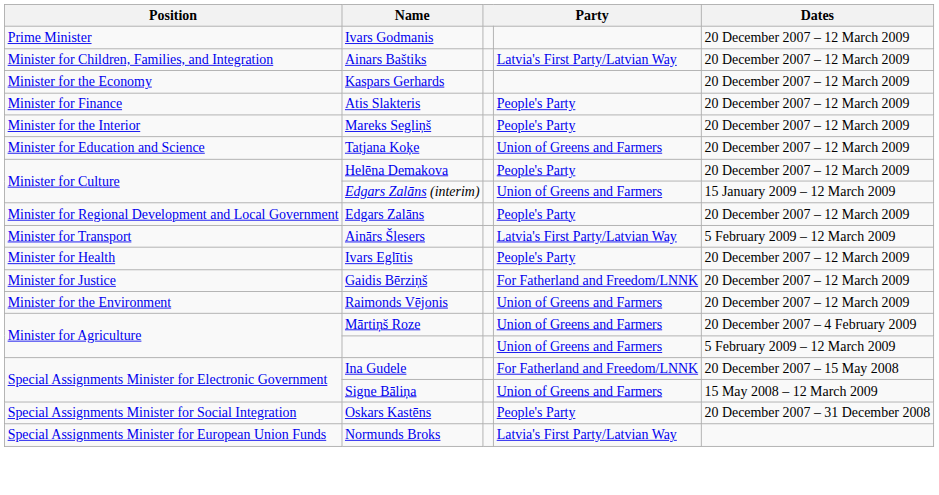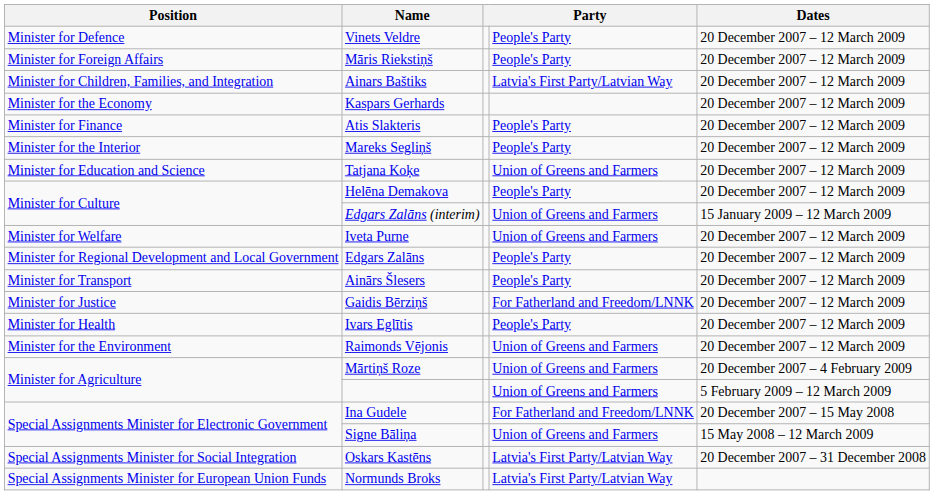- row: Prime Minister | Ivars Godmanis | 20 December 2007 – 12 March 2009
+ row: Minister for Defence | Vinets Veldre | People's Party | 20 December 2007 – 12 March 2009
+ row: Minister for Foreign Affairs | Māris Riekstiņš | People's Party | 20 December 2007 – 12 March 2009
+ row: Minister for Welfare | Iveta Purne | Union of Greens and Farmers | 20 December 2007 – 12 March 2009
Ainārs Šlesers | column 4: Latvia's First Party/Latvian Way -> People's Party
Ainārs Šlesers | Dates: 5 February 2009 – 12 March 2009 -> 20 December 2007 – 12 March 2009
rows swapped: Gaidis Bērziņš <-> Ivars Eglītis
Oskars Kastēns | column 4: People's Party -> Latvia's First Party/Latvian Way
